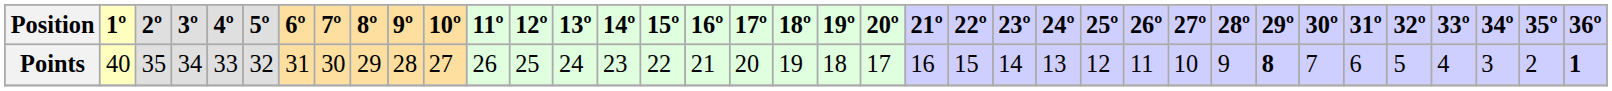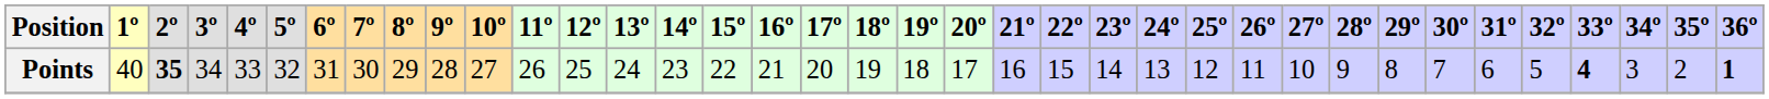Points | 2º: normal -> bold
Points | 29º: bold -> normal
Points | 33º: normal -> bold
